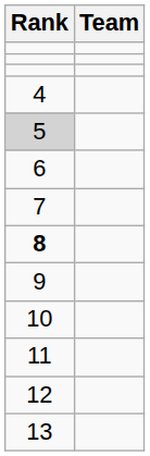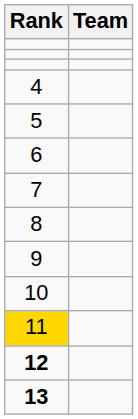row 6 | Rank: lightgrey background -> no background
row 9 | Rank: bold -> normal
row 12 | Rank: no background -> gold background
row 13 | Rank: normal -> bold
row 14 | Rank: normal -> bold
